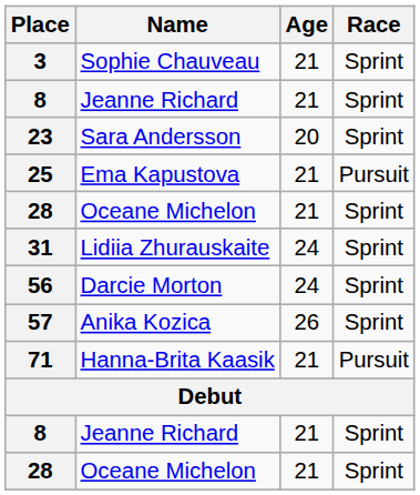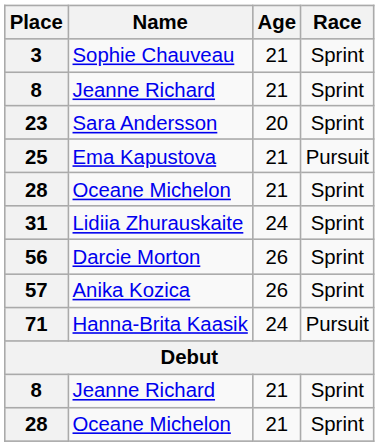56 | Age: 24 -> 26
71 | Age: 21 -> 24
